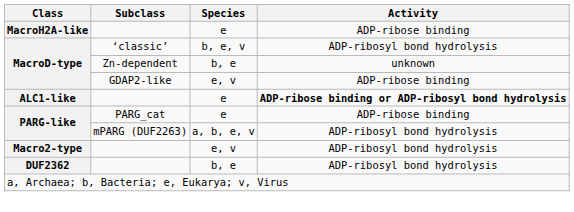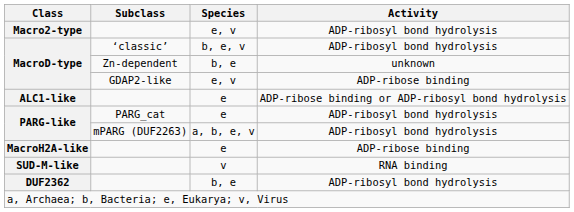rows swapped: MacroH2A-like <-> Macro2-type
ALC1-like | Activity: bold -> normal
PARG-like / PARG_cat | Activity: ADP-ribose binding -> ADP-ribosyl bond hydrolysis
+ row: SUD-M-like | v | RNA binding
